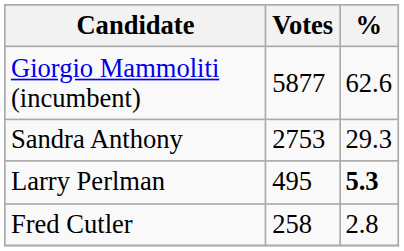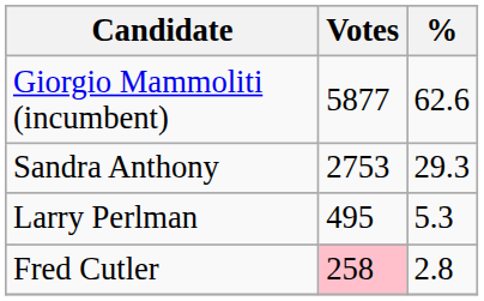Larry Perlman | %: bold -> normal
Fred Cutler | Votes: no background -> pink background
